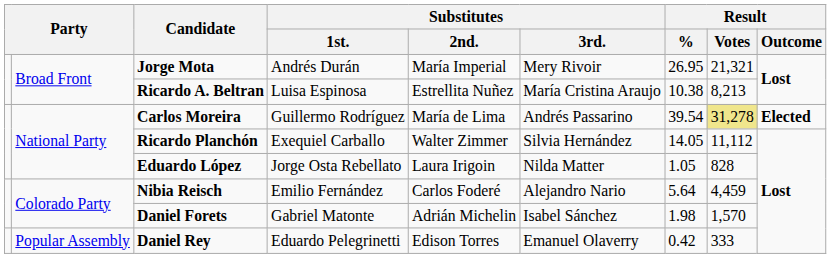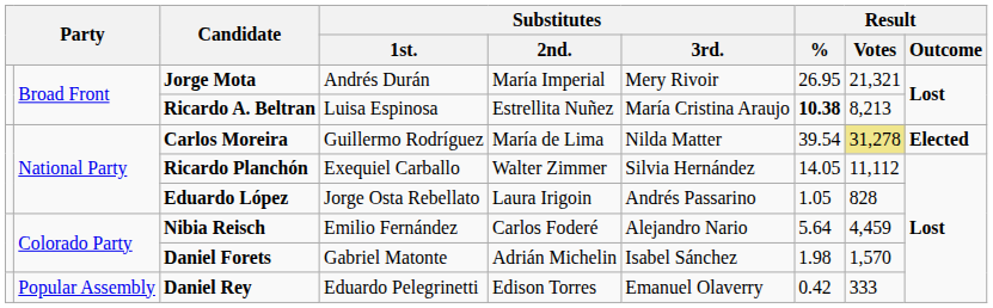Ricardo A. Beltran | Result / %: normal -> bold
Carlos Moreira | Substitutes / 3rd.: Andrés Passarino -> Nilda Matter
Eduardo López | Substitutes / 3rd.: Nilda Matter -> Andrés Passarino
